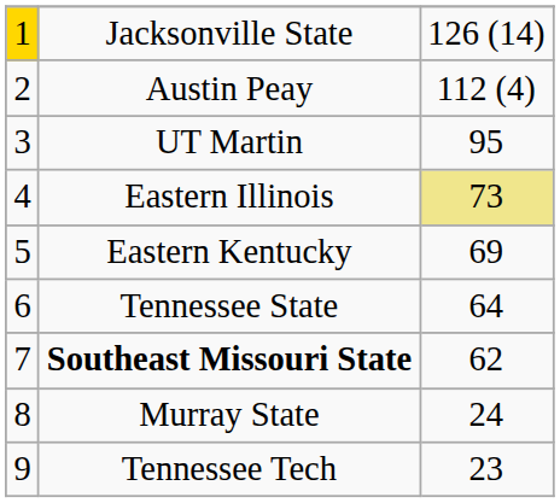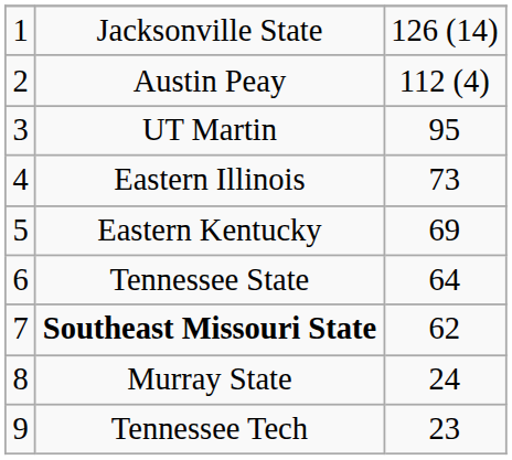Jacksonville State | column 1: gold background -> no background
Eastern Illinois | column 3: khaki background -> no background
